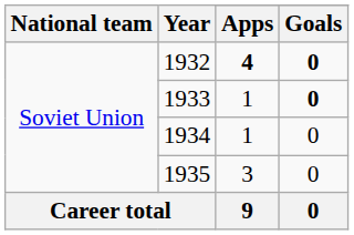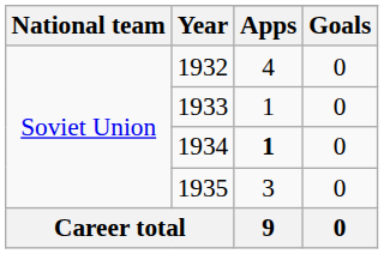1932 | Apps: bold -> normal
1932 | Goals: bold -> normal
1933 | Goals: bold -> normal
1934 | Apps: normal -> bold
